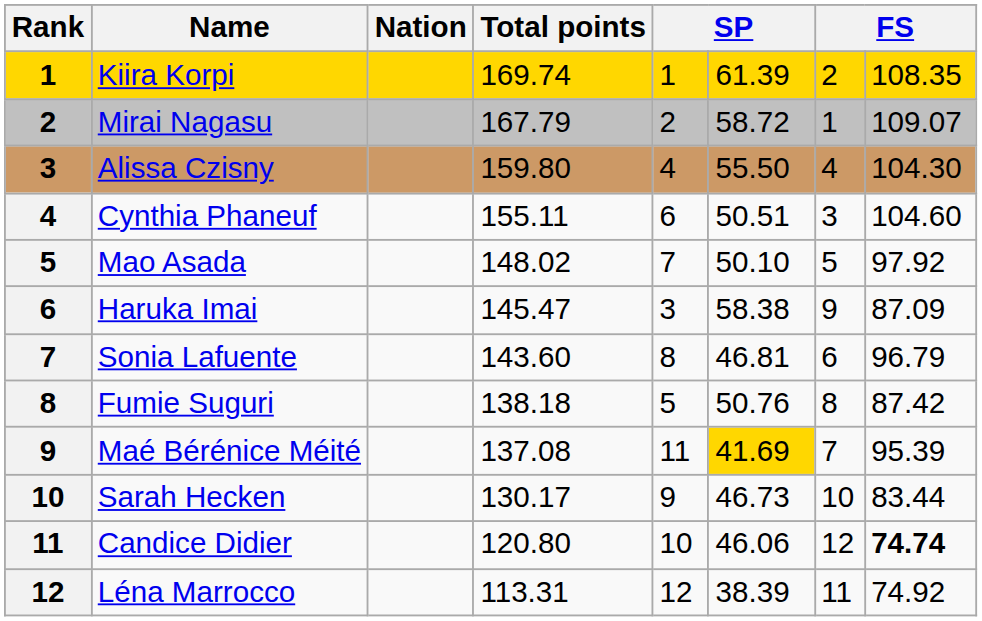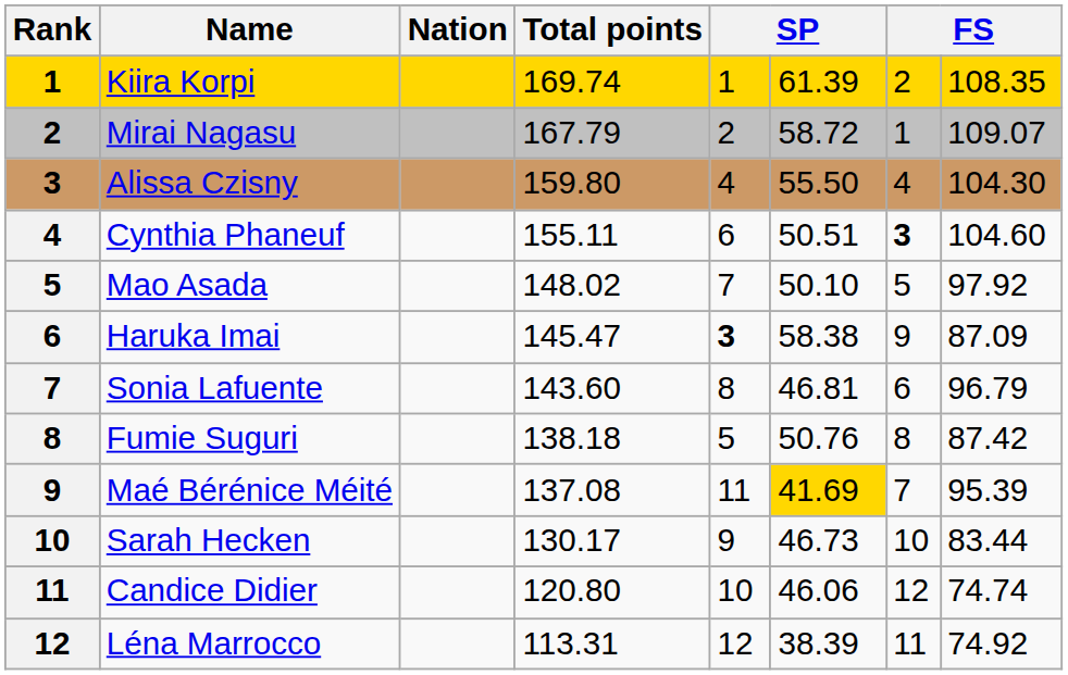Cynthia Phaneuf | column 7: normal -> bold
Haruka Imai | column 5: normal -> bold
Candice Didier | column 8: bold -> normal
